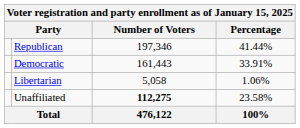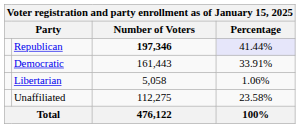Republican | Number of Voters: normal -> bold
Republican | Percentage: no background -> lavender background
Unaffiliated | Number of Voters: bold -> normal
